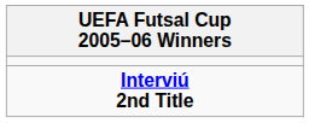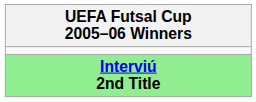row 3 | column 1: no background -> lightgreen background
